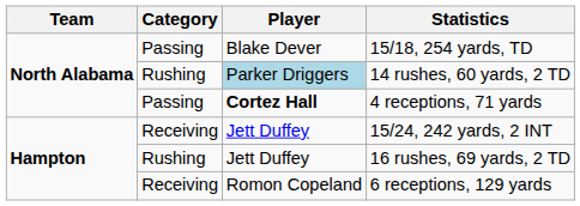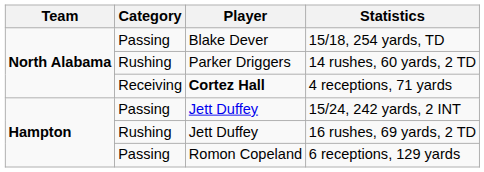14 rushes, 60 yards, 2 TD | Player: lightblue background -> no background
4 receptions, 71 yards | Category: Passing -> Receiving
15/24, 242 yards, 2 INT | Category: Receiving -> Passing
6 receptions, 129 yards | Category: Receiving -> Passing
